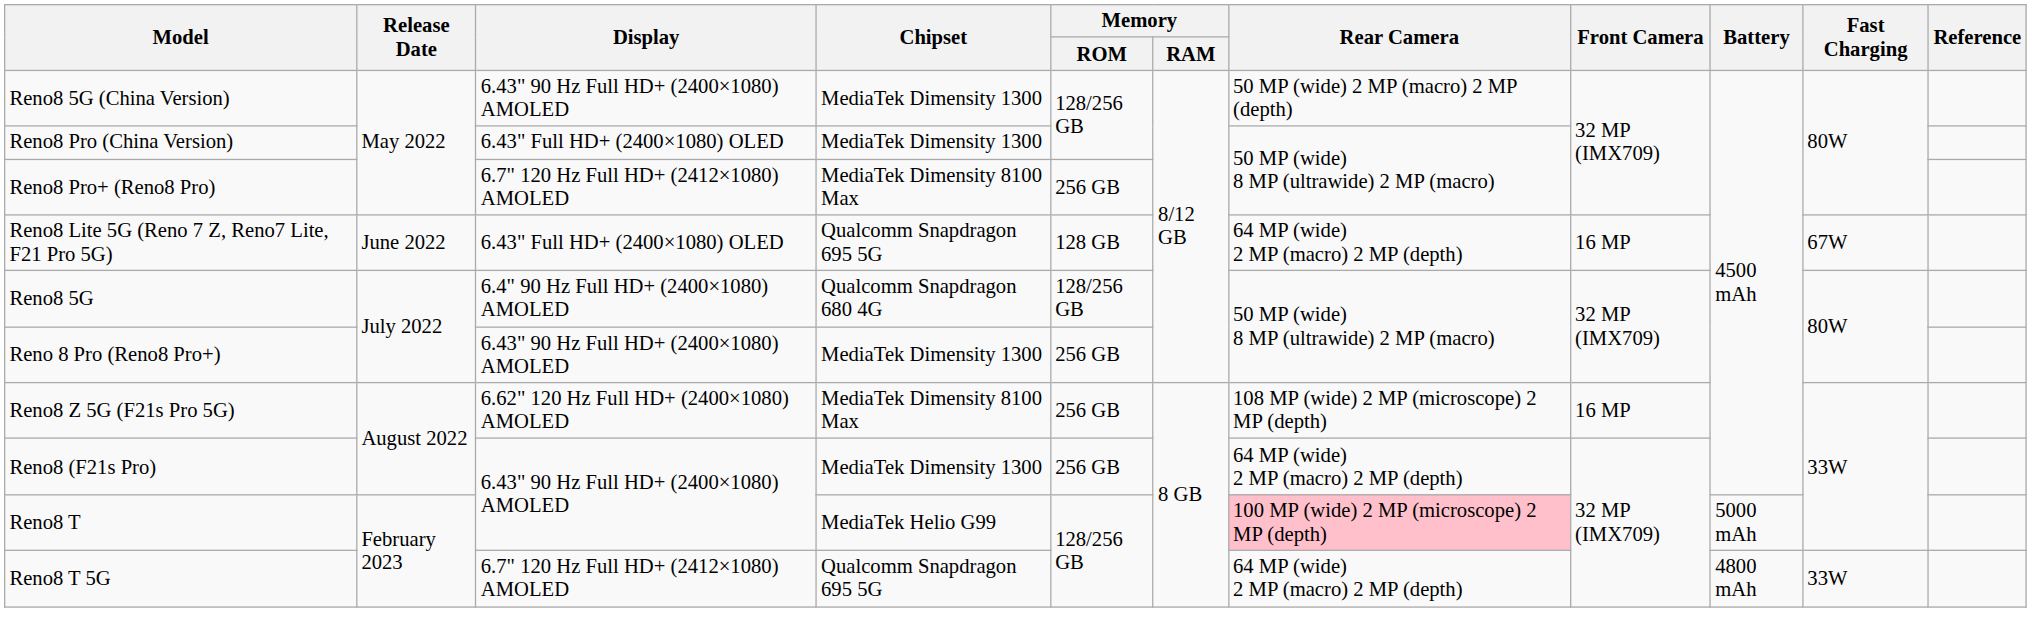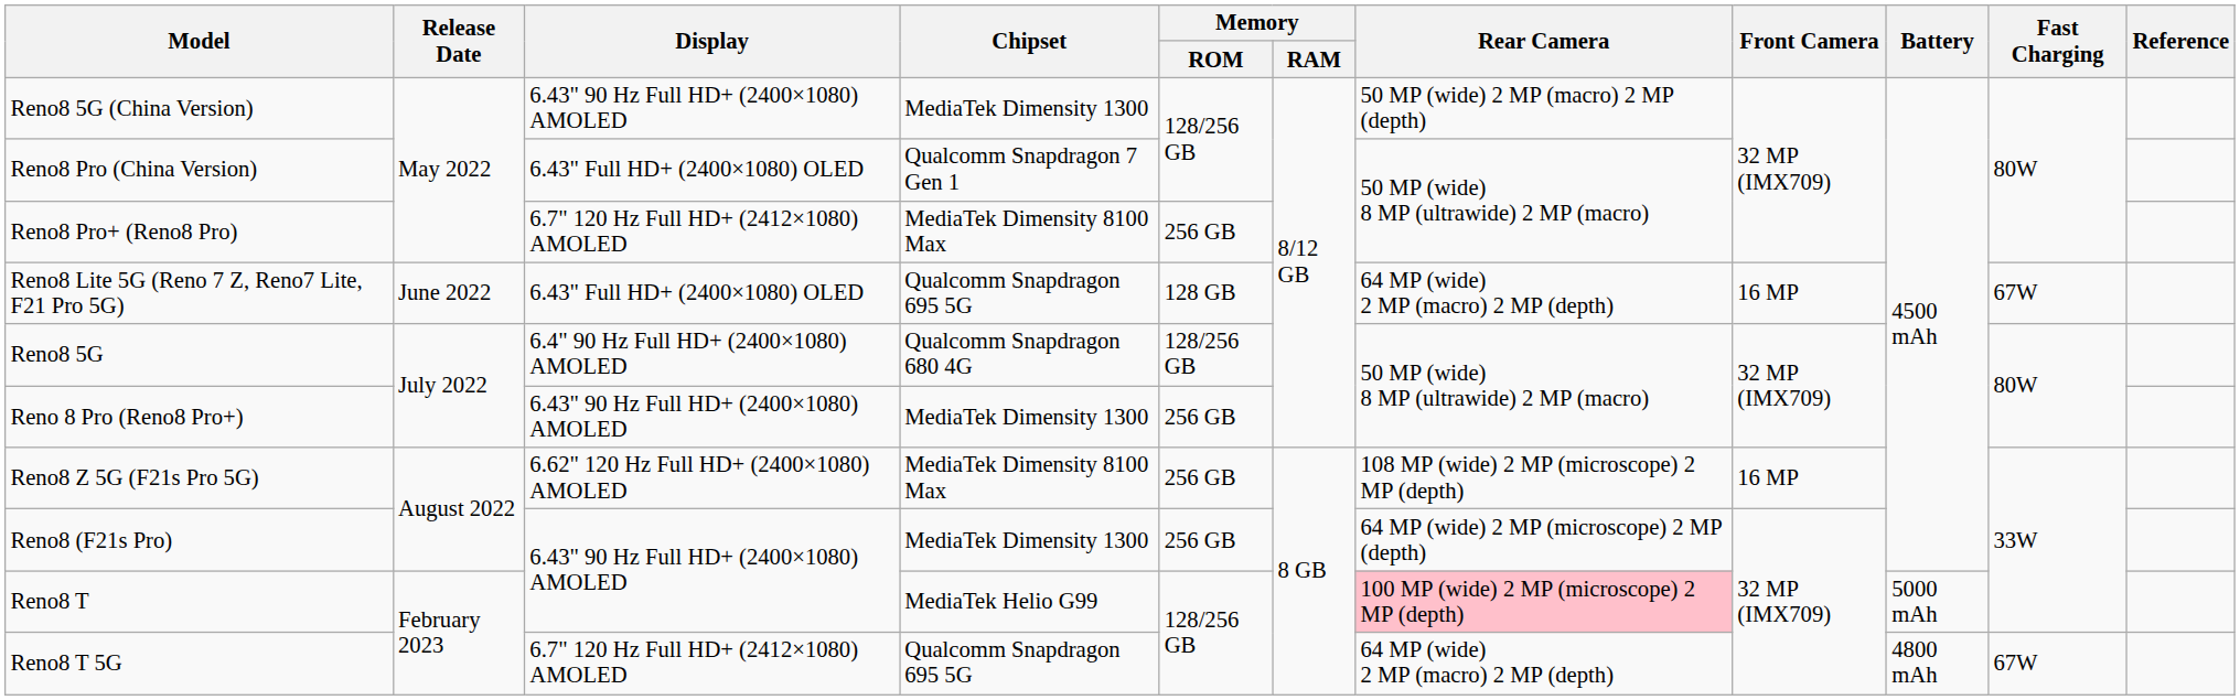Reno8 Pro (China Version) | Chipset: MediaTek Dimensity 1300 -> Qualcomm Snapdragon 7 Gen 1
Reno8 (F21s Pro) | Rear Camera: 64 MP (wide) 2 MP (macro) 2 MP (depth) -> 64 MP (wide) 2 MP (microscope) 2 MP (depth)
Reno8 T 5G | Fast Charging: 33W -> 67W
